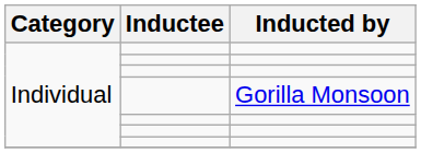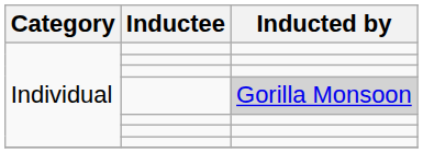Gorilla Monsoon | Inducted by: no background -> lightgrey background
